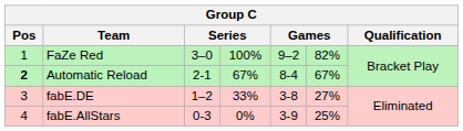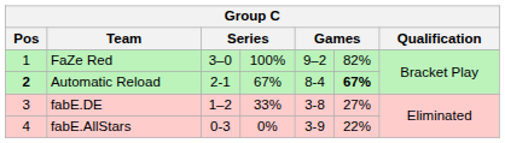Automatic Reload | column 6: normal -> bold
fabE.AllStars | column 6: 25% -> 22%
